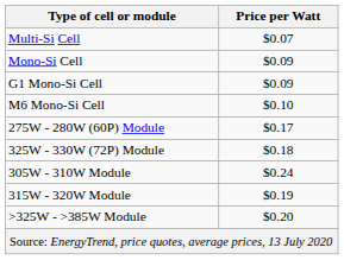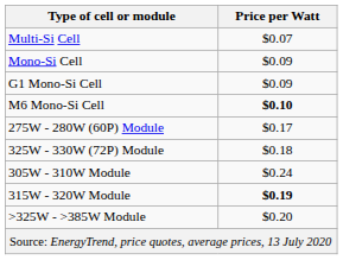M6 Mono-Si Cell | Price per Watt: normal -> bold
315W - 320W Module | Price per Watt: normal -> bold
